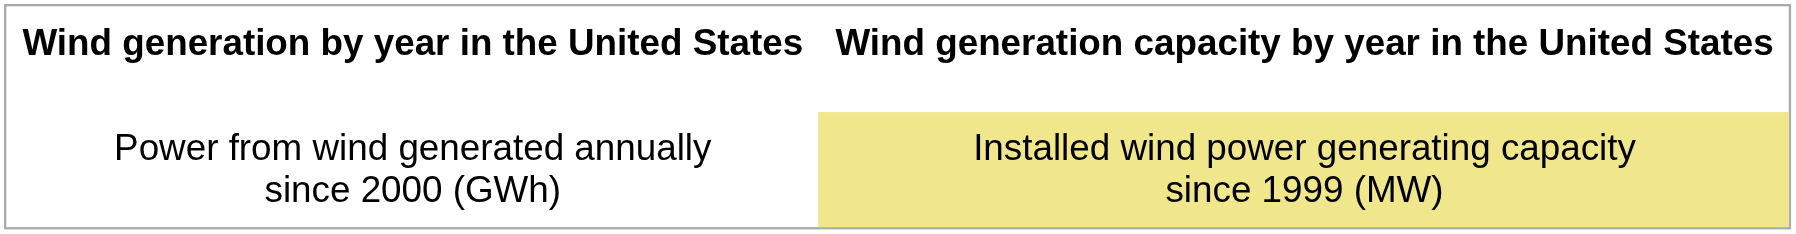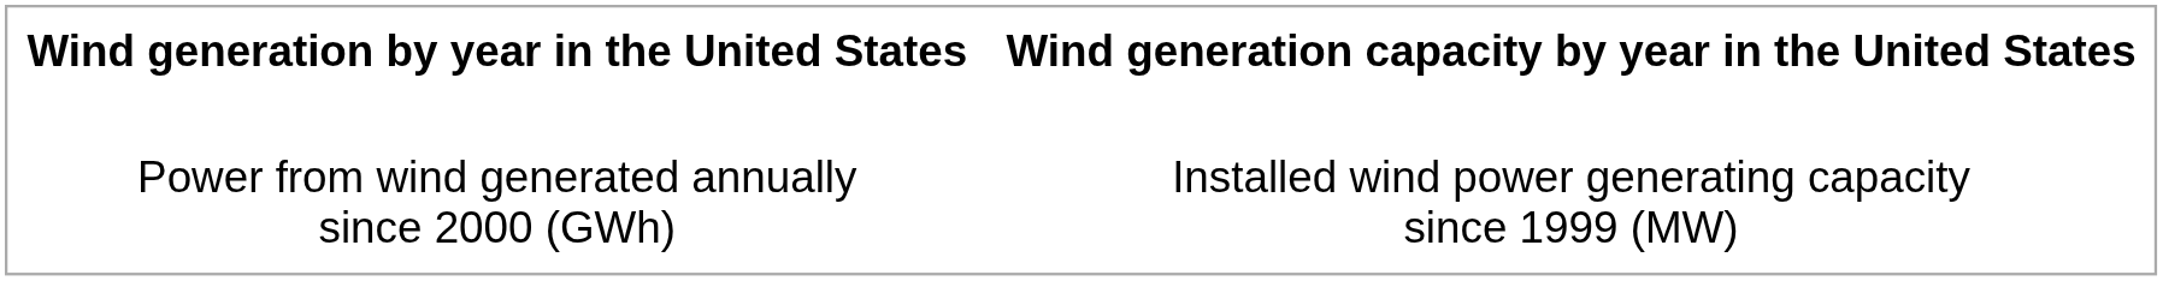Power from wind generated annually since 2000 (GWh) | Wind generation capacity by year in the United States: khaki background -> no background
